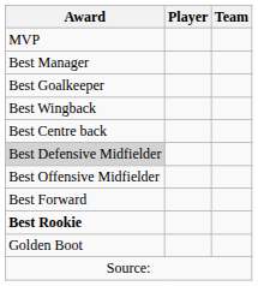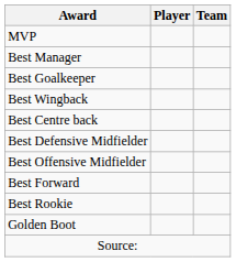Best Defensive Midfielder | Award: lightgrey background -> no background
Best Rookie | Award: bold -> normal
